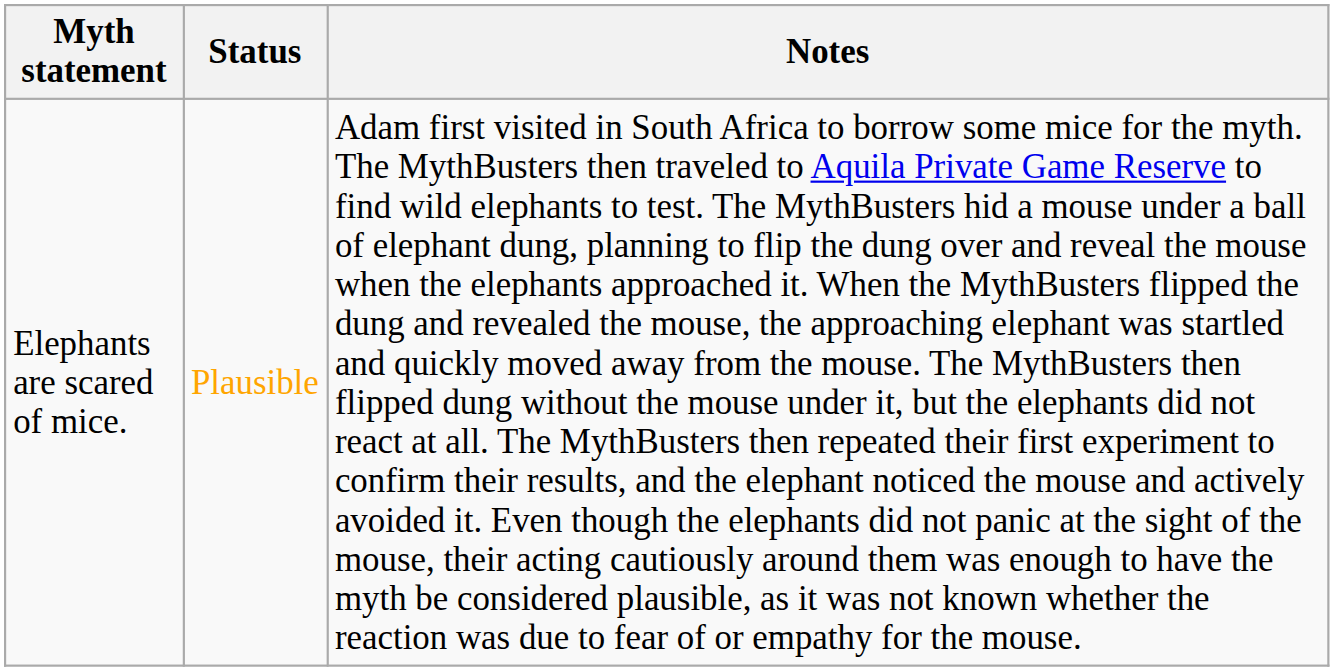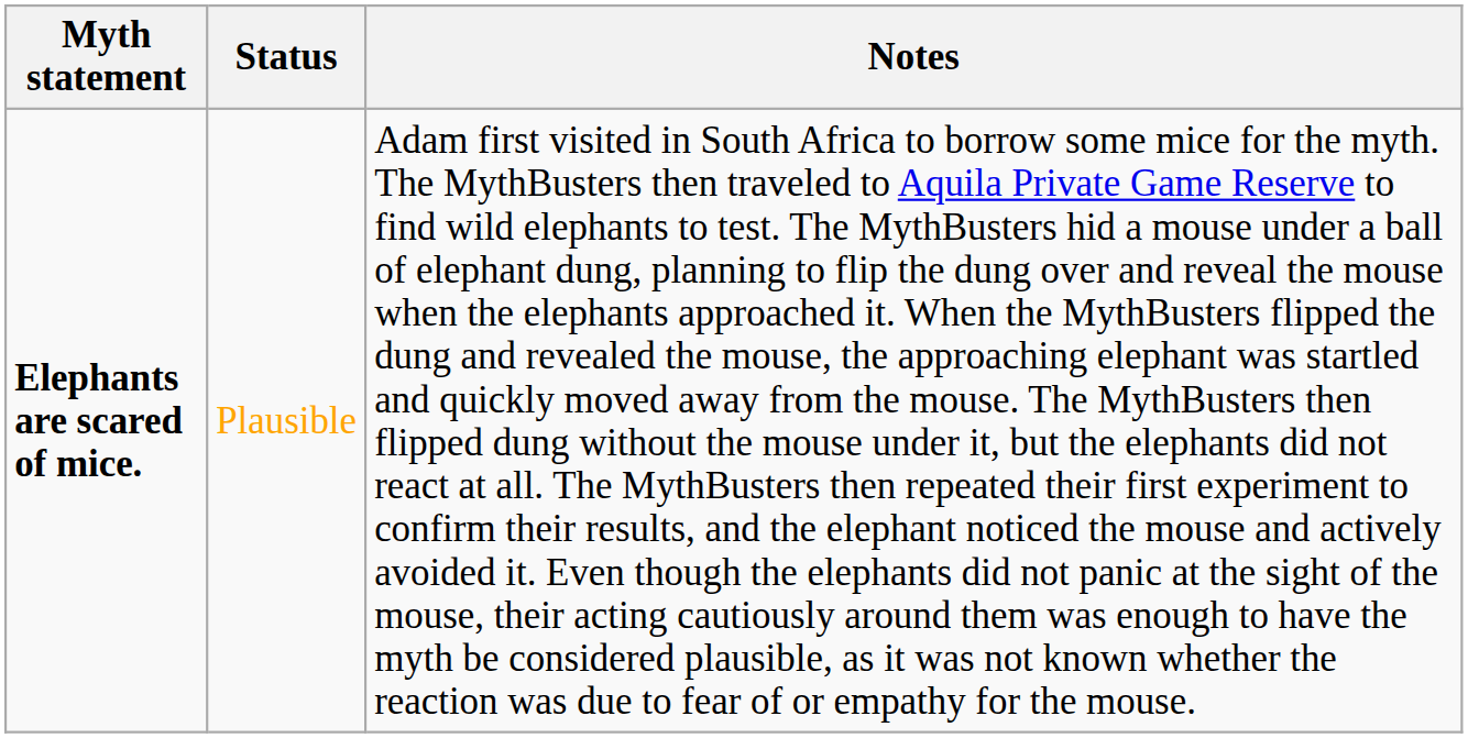row 2 | Myth statement: normal -> bold
